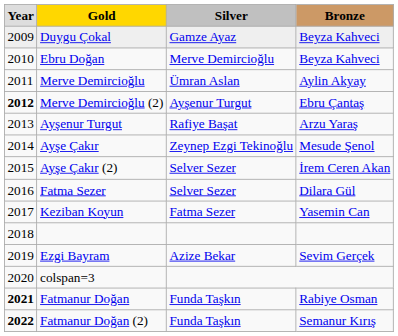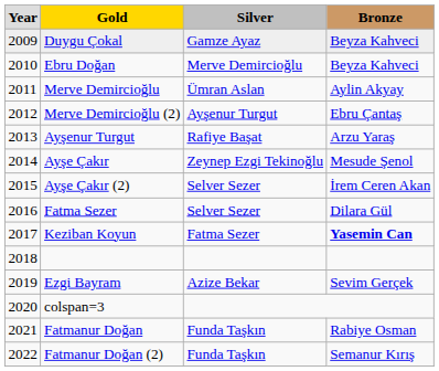Merve Demircioğlu (2) | column 1: bold -> normal
Keziban Koyun | column 4: normal -> bold
Fatmanur Doğan | column 1: bold -> normal
Fatmanur Doğan (2) | column 1: bold -> normal
